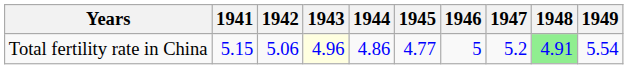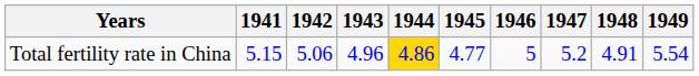row 2 | 1943: lightyellow background -> no background
row 2 | 1944: no background -> gold background
row 2 | 1948: lightgreen background -> no background
